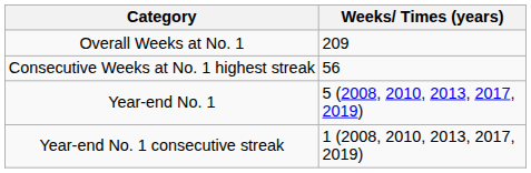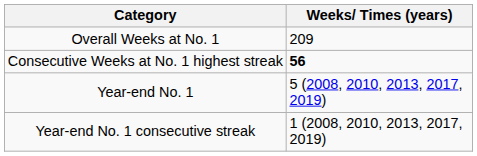Consecutive Weeks at No. 1 highest streak | Weeks/ Times (years): normal -> bold
